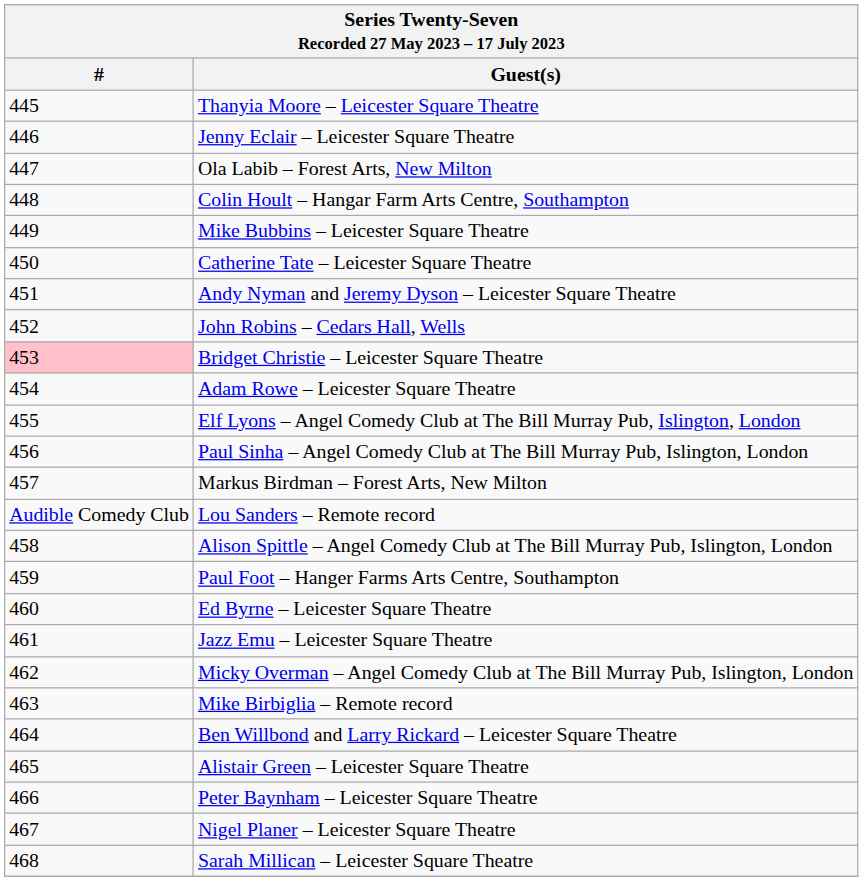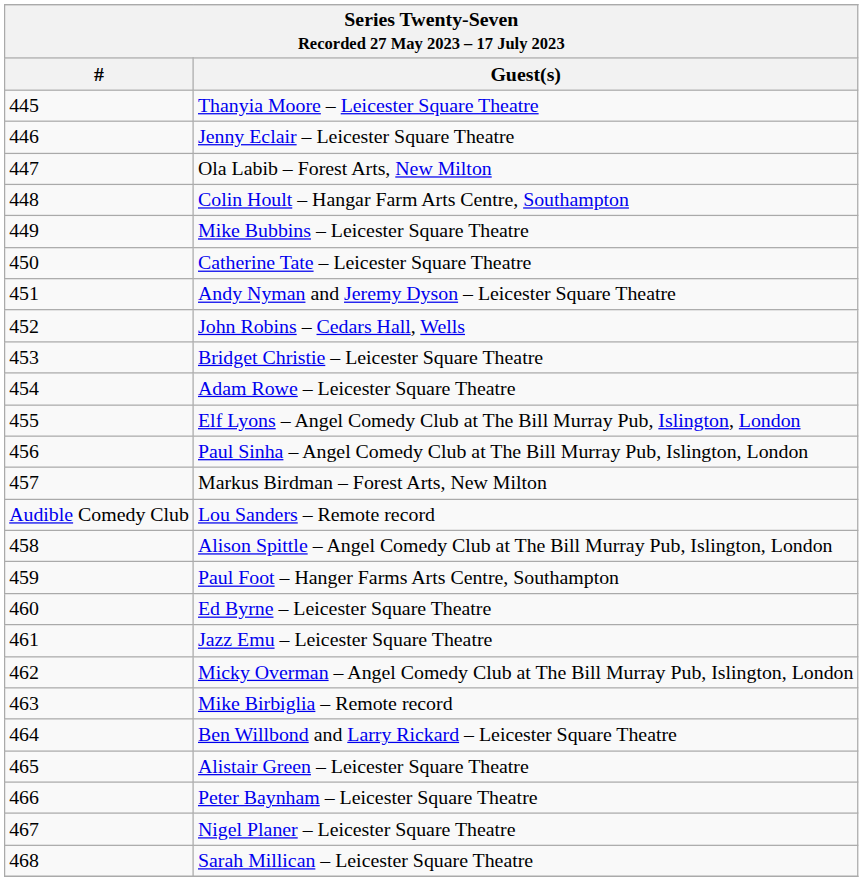Bridget Christie – Leicester Square Theatre | #: pink background -> no background
